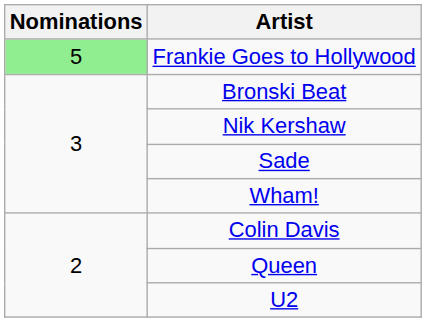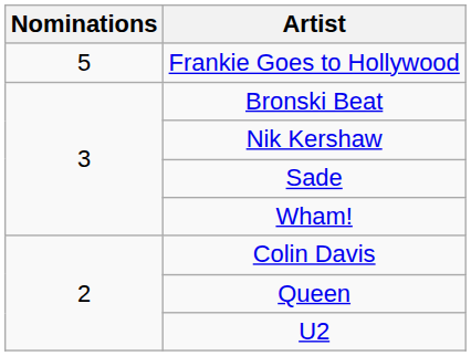Frankie Goes to Hollywood | Nominations: lightgreen background -> no background
